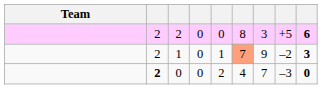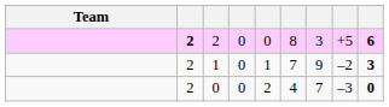row 2 | column 2: normal -> bold
row 3 | column 6: lightsalmon background -> no background
row 4 | column 2: bold -> normal
